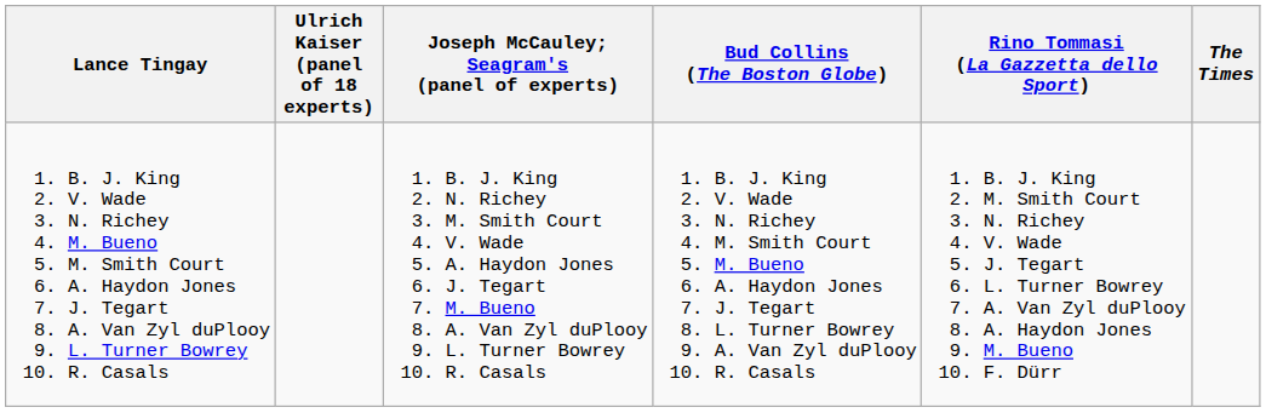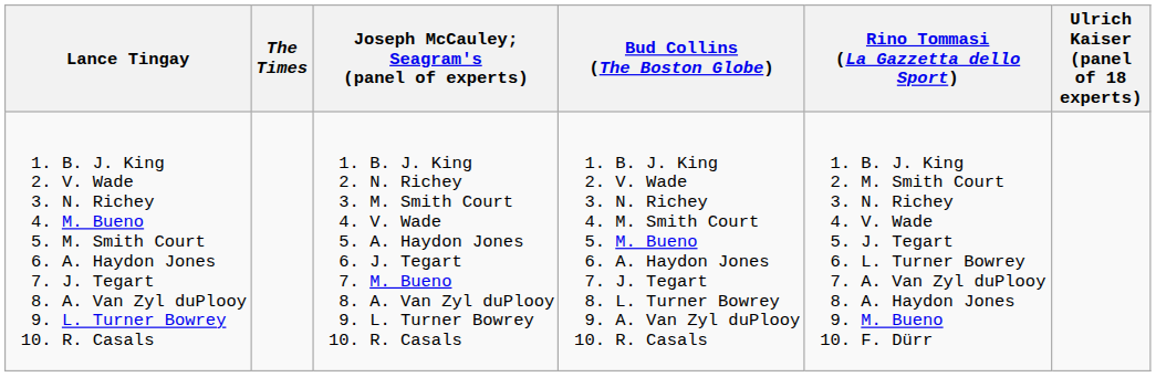columns swapped: Ulrich Kaiser (panel of 18 experts) <-> The Times
